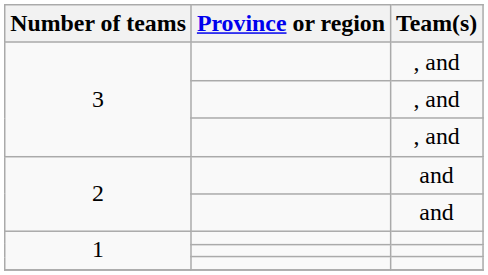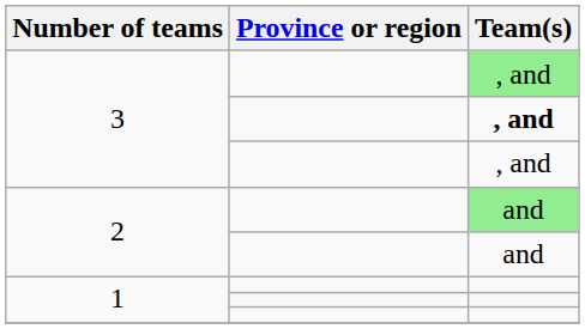row 2 | Team(s): no background -> lightgreen background
row 3 | Team(s): normal -> bold
row 5 | Team(s): no background -> lightgreen background
